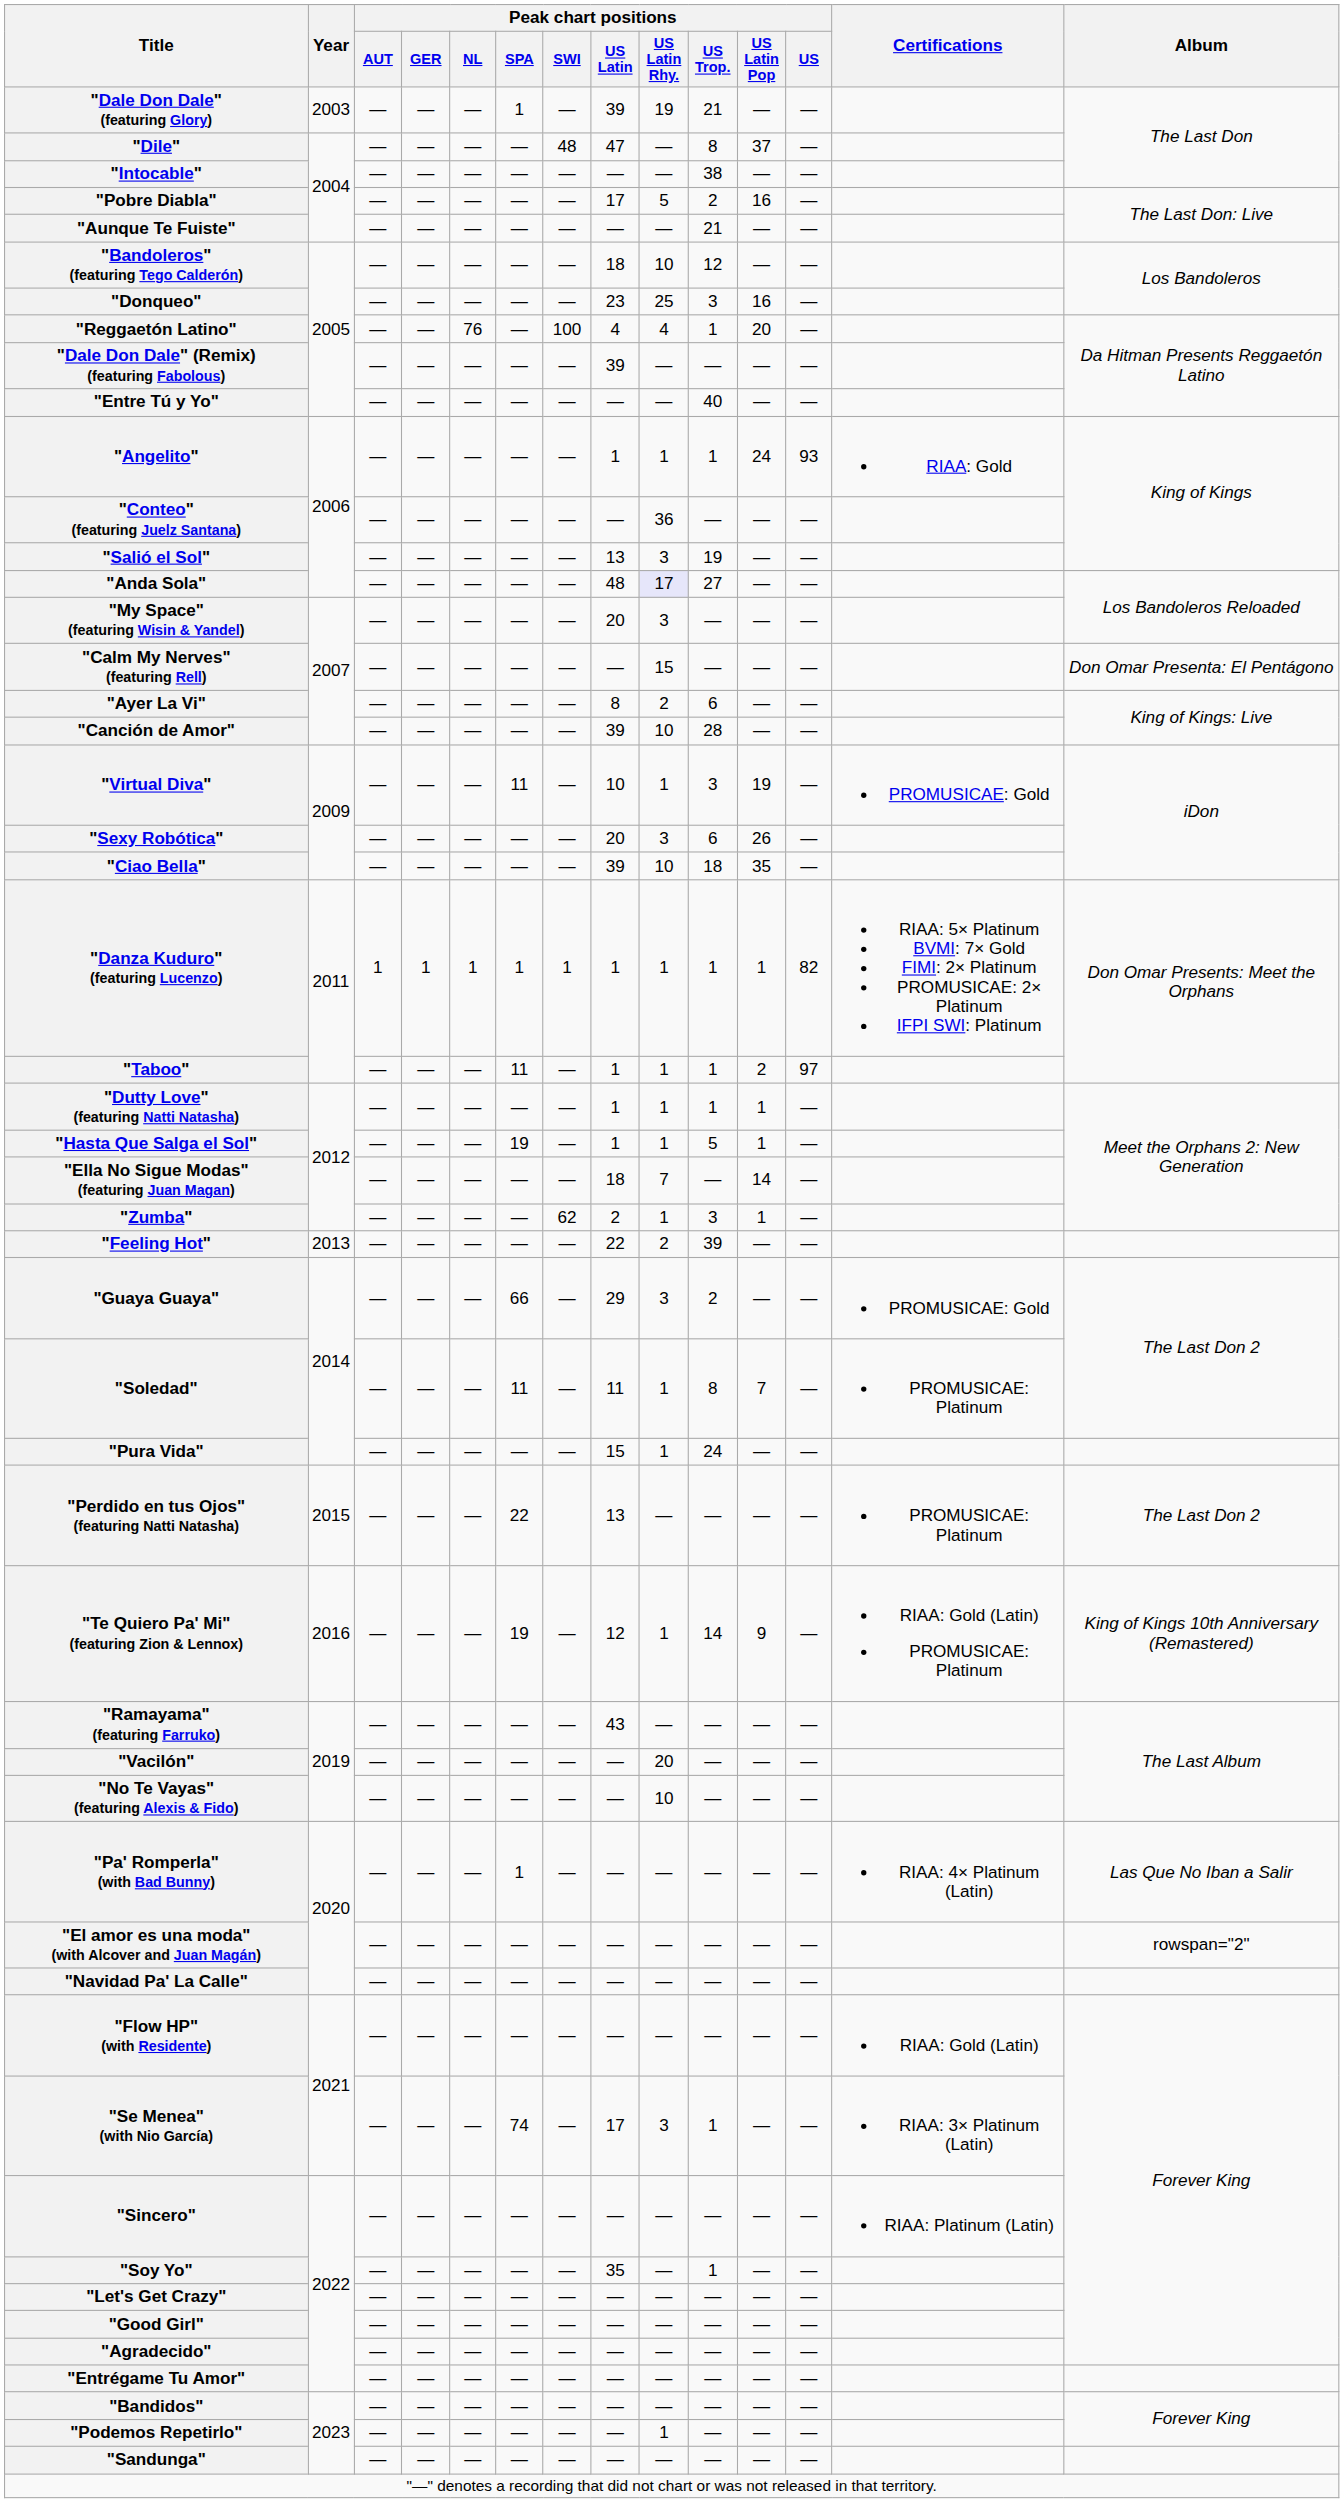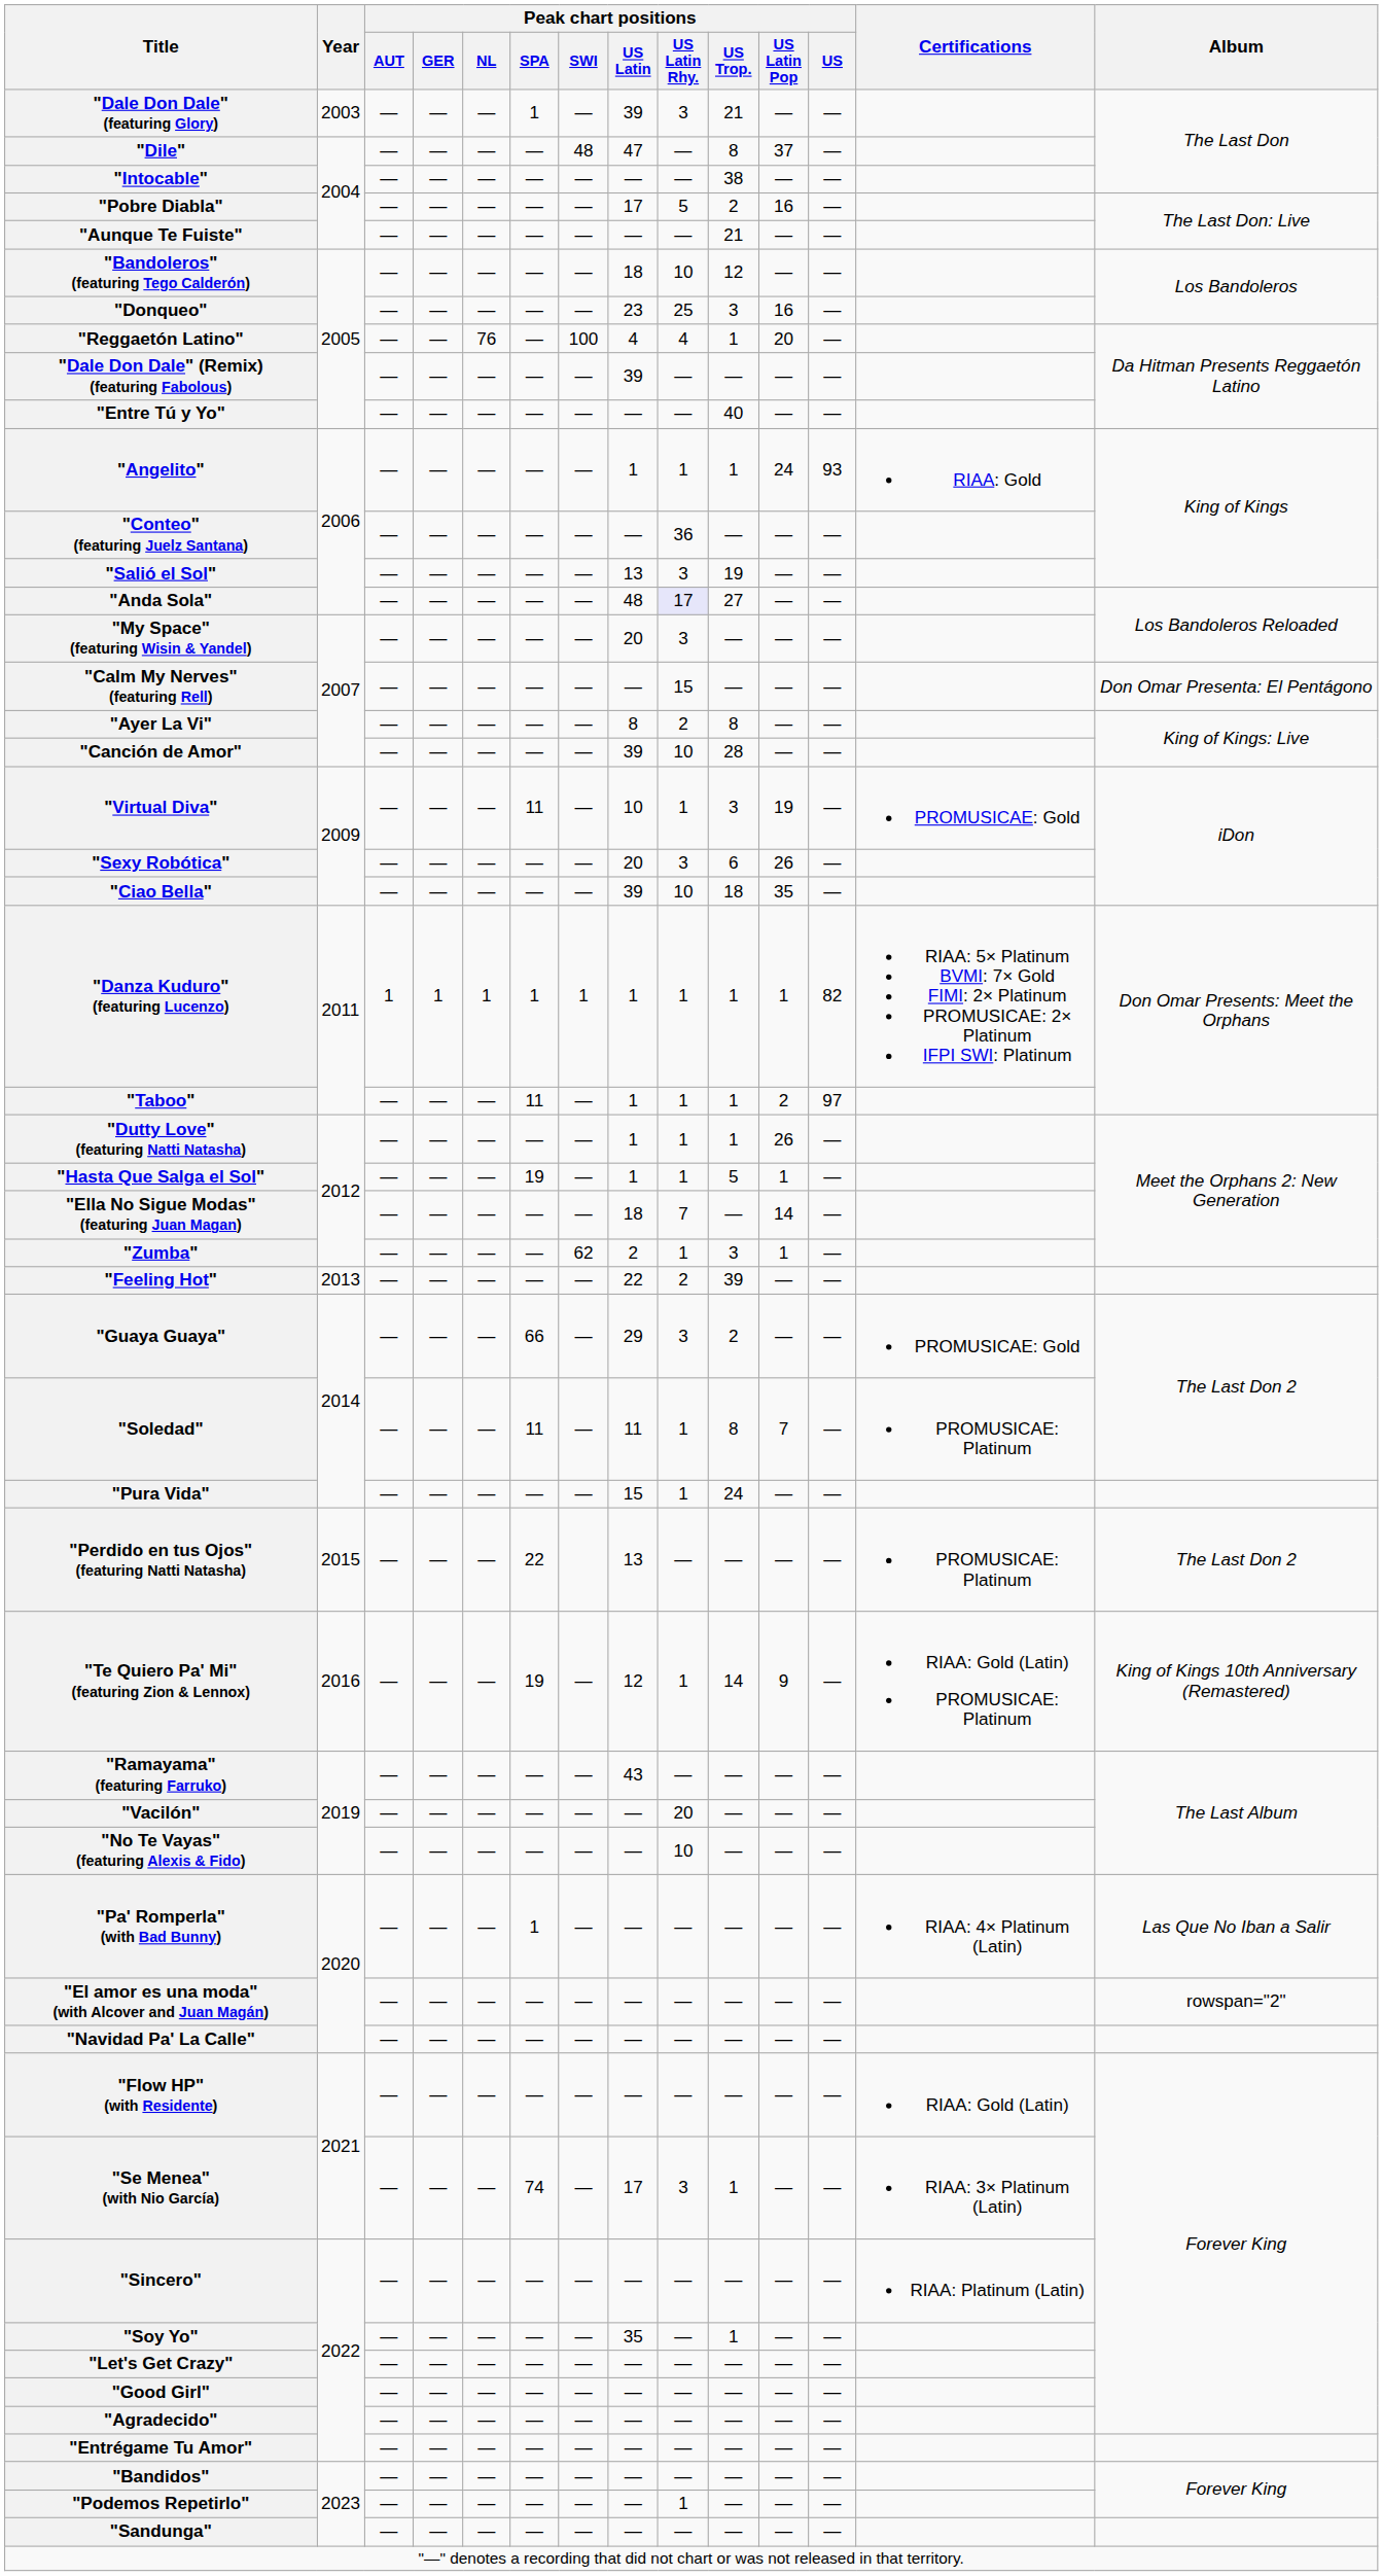"Dale Don Dale" (featuring Glory) | Peak chart positions / US Latin Rhy.: 19 -> 3
"Ayer La Vi" | Peak chart positions / US Trop.: 6 -> 8
"Dutty Love" (featuring Natti Natasha) | Peak chart positions / US Latin Pop: 1 -> 26
